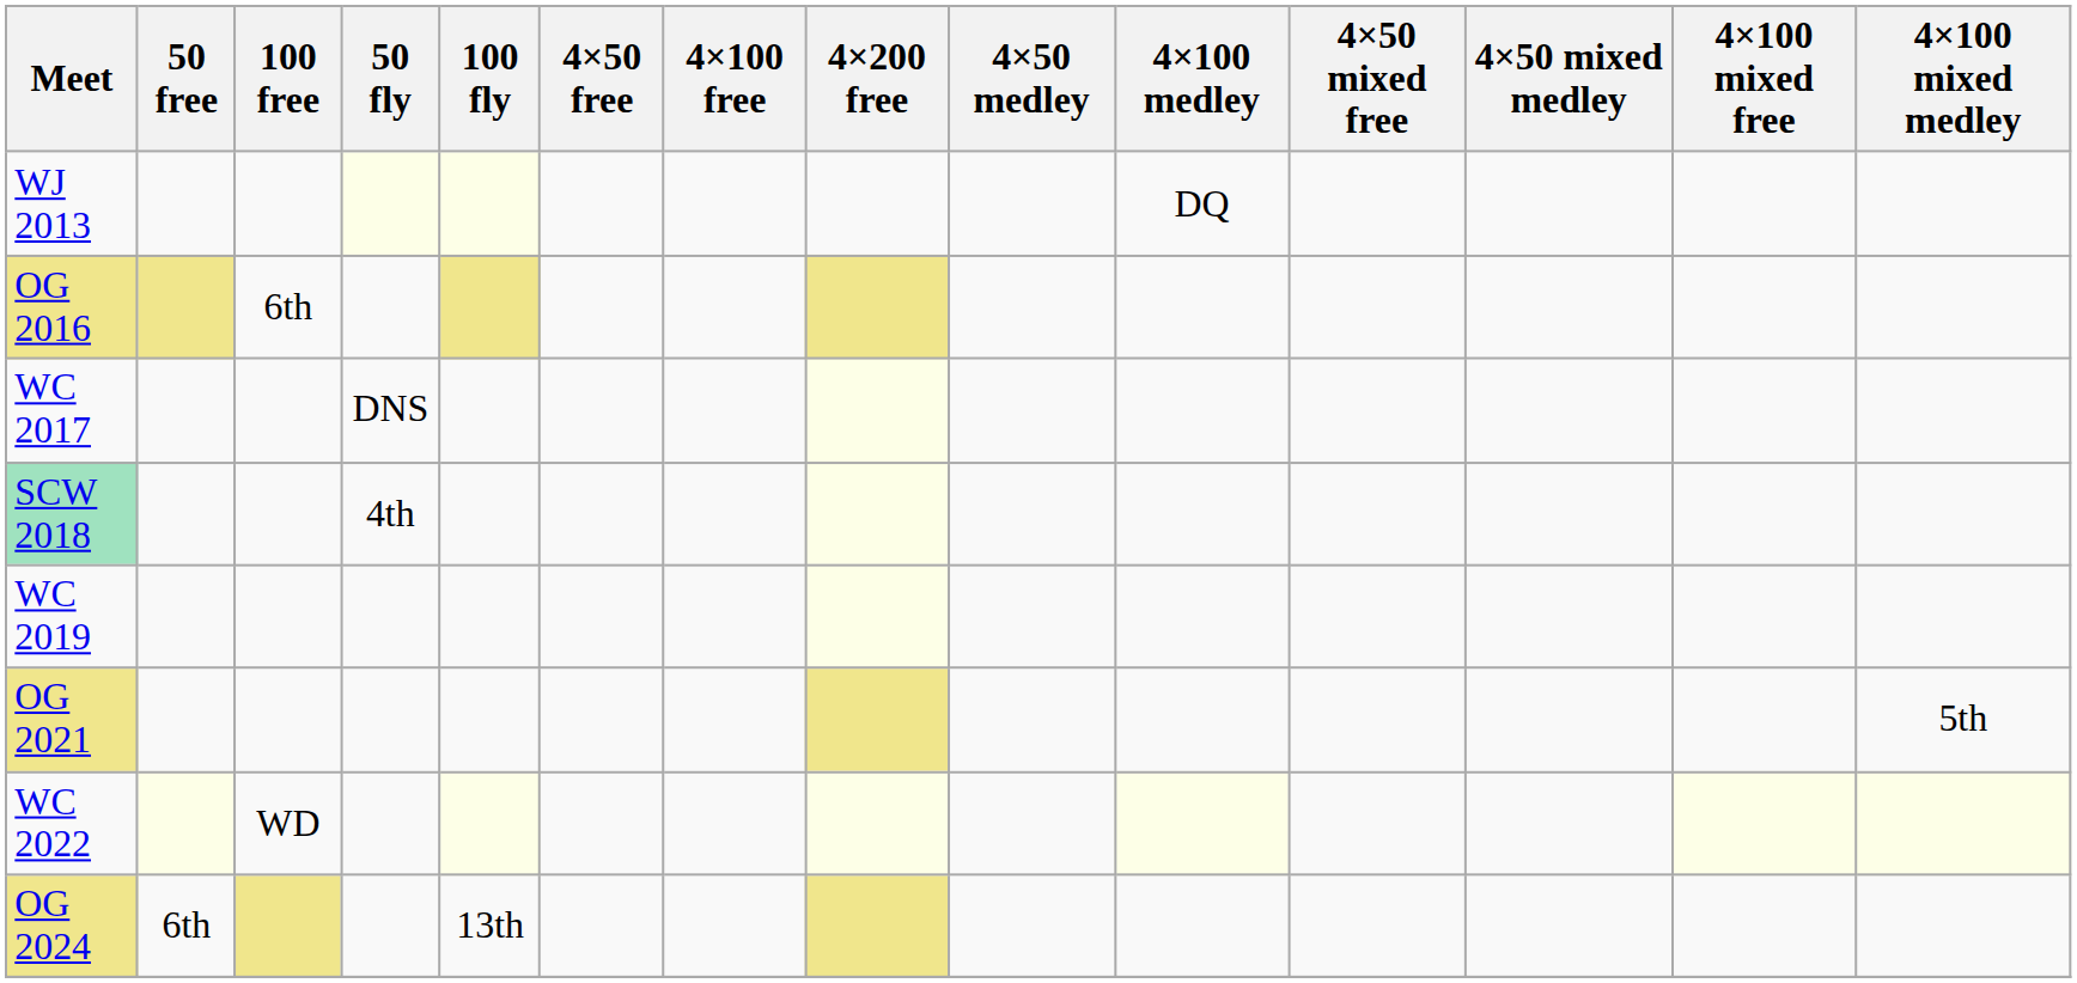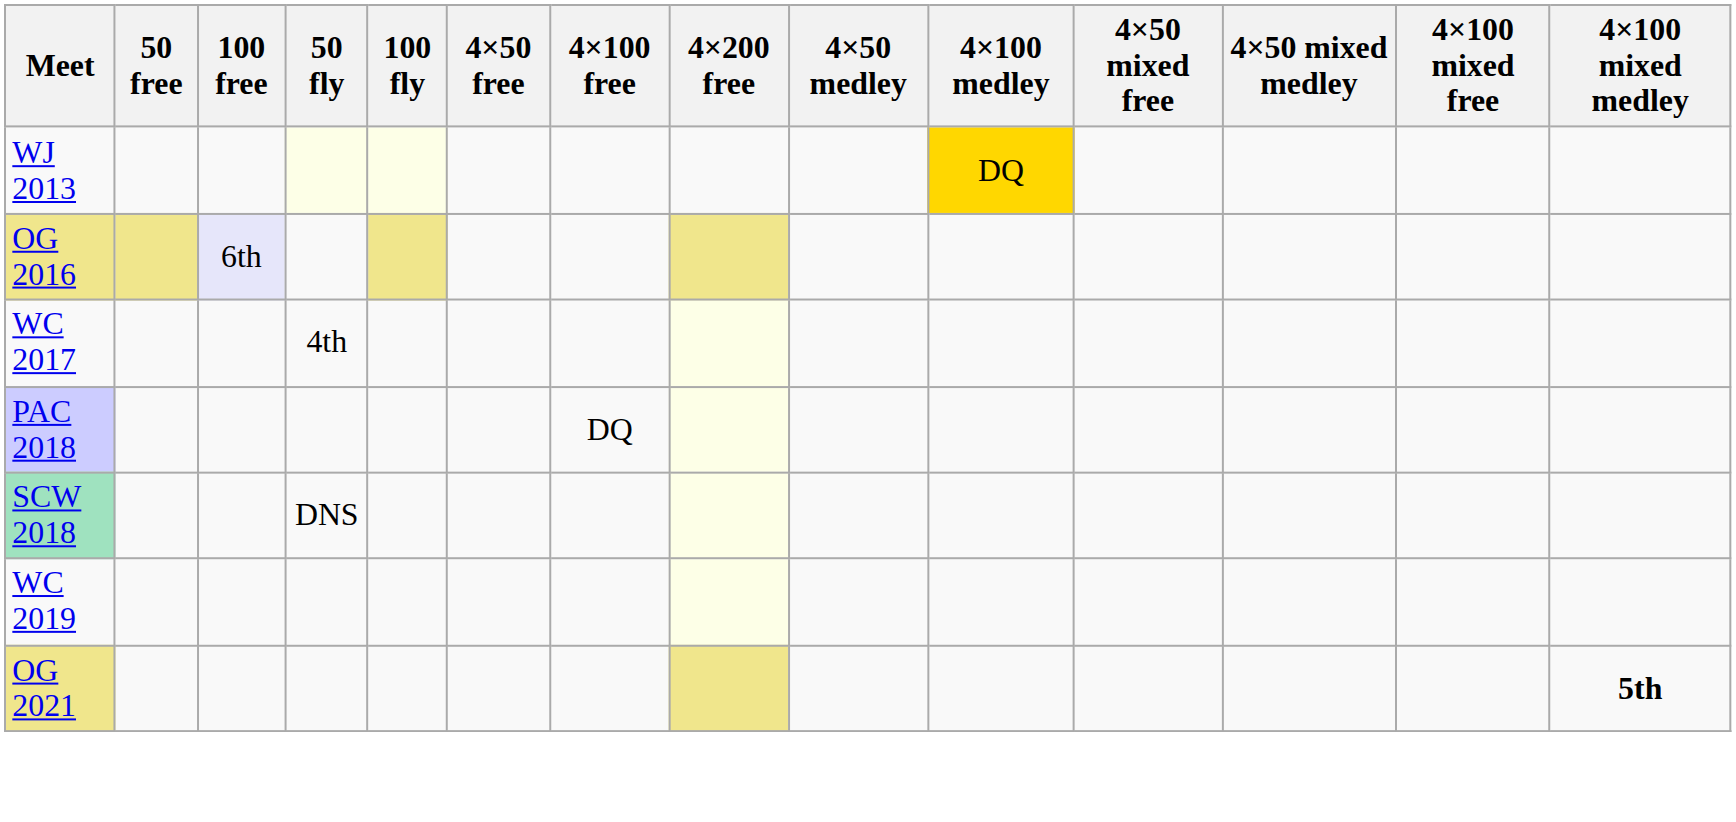WJ 2013 | 4×100 medley: no background -> gold background
OG 2016 | 100 free: no background -> lavender background
WC 2017 | 50 fly: DNS -> 4th
+ row: PAC 2018 | DQ
SCW 2018 | 50 fly: 4th -> DNS
OG 2021 | 4×100 mixed medley: normal -> bold
- row: WC 2022 | WD
- row: OG 2024 | 6th | 13th
